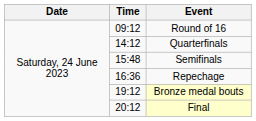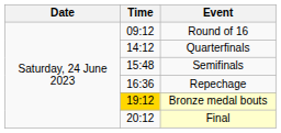Bronze medal bouts | Time: no background -> gold background
